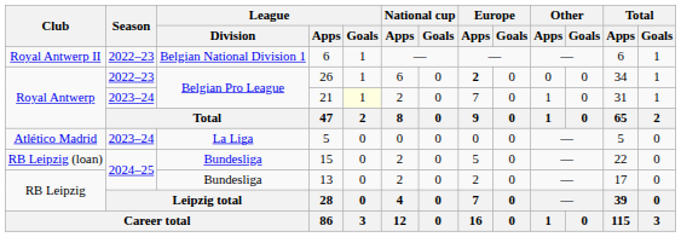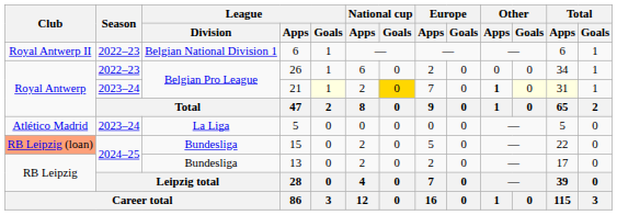26 | Europe / Apps: bold -> normal
21 | National cup / Goals: no background -> gold background
21 | Other / Apps: normal -> bold
21 | Other / Goals: no background -> lightyellow background
21 | Total / Apps: no background -> lightyellow background
15 | Club: no background -> lightsalmon background
